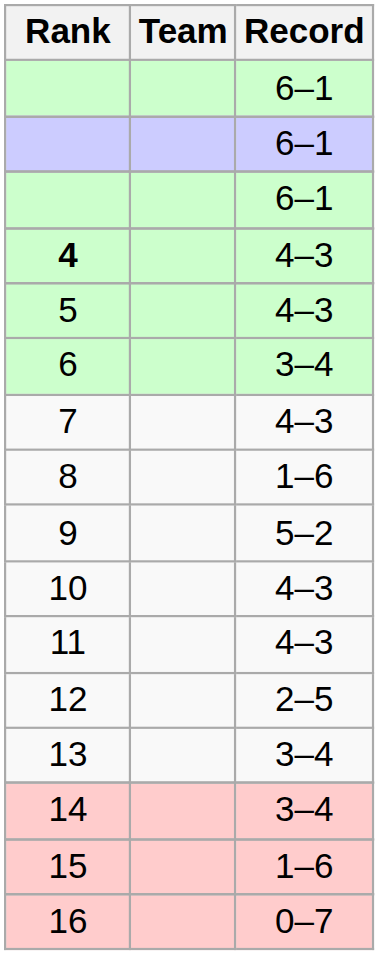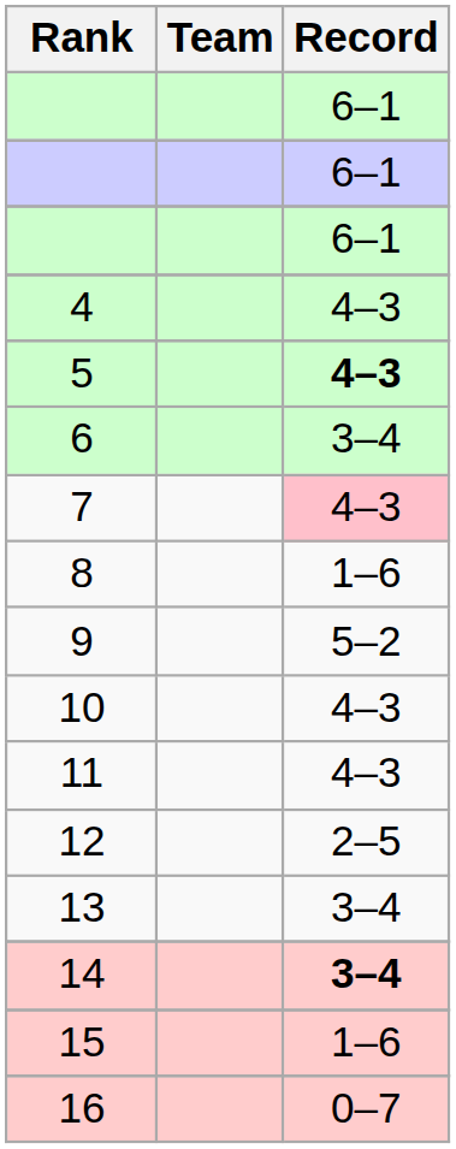4 | Rank: bold -> normal
5 | Record: normal -> bold
7 | Record: no background -> pink background
14 | Record: normal -> bold
